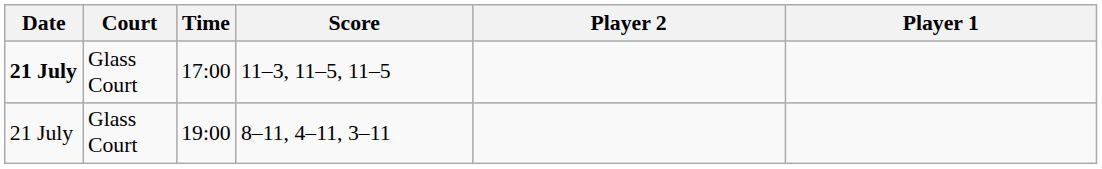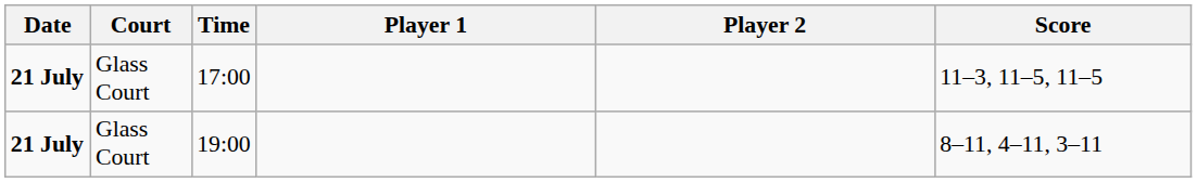columns swapped: Player 1 <-> Score
19:00 | Date: normal -> bold
